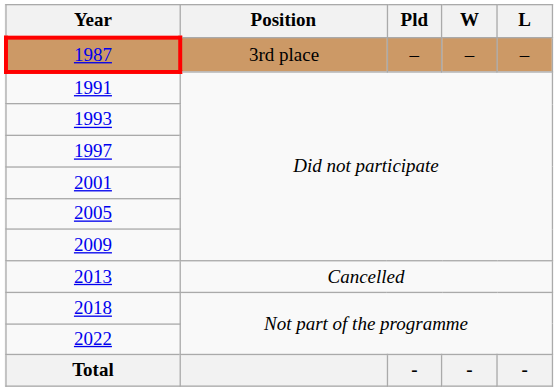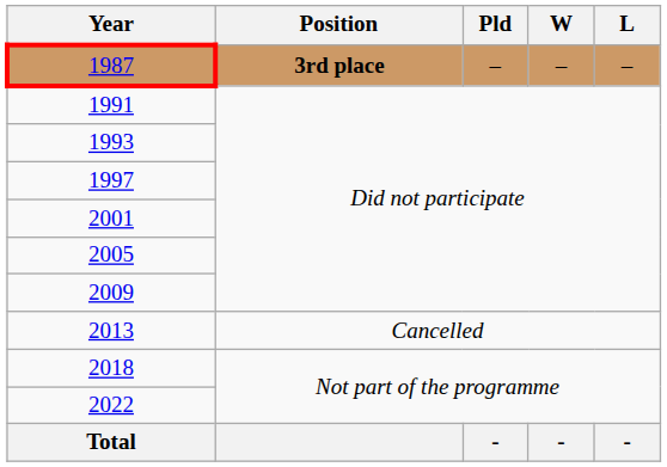1987 | Position: normal -> bold
